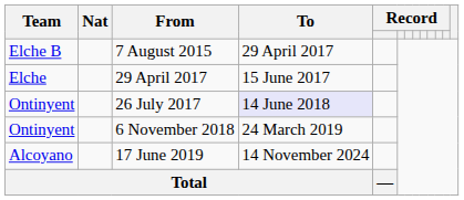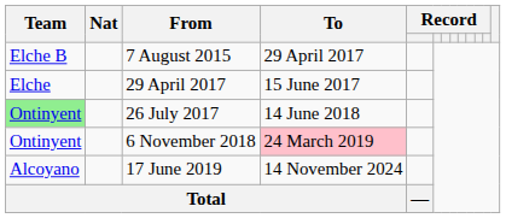26 July 2017 | Team: no background -> lightgreen background
26 July 2017 | To: lavender background -> no background
6 November 2018 | To: no background -> pink background
